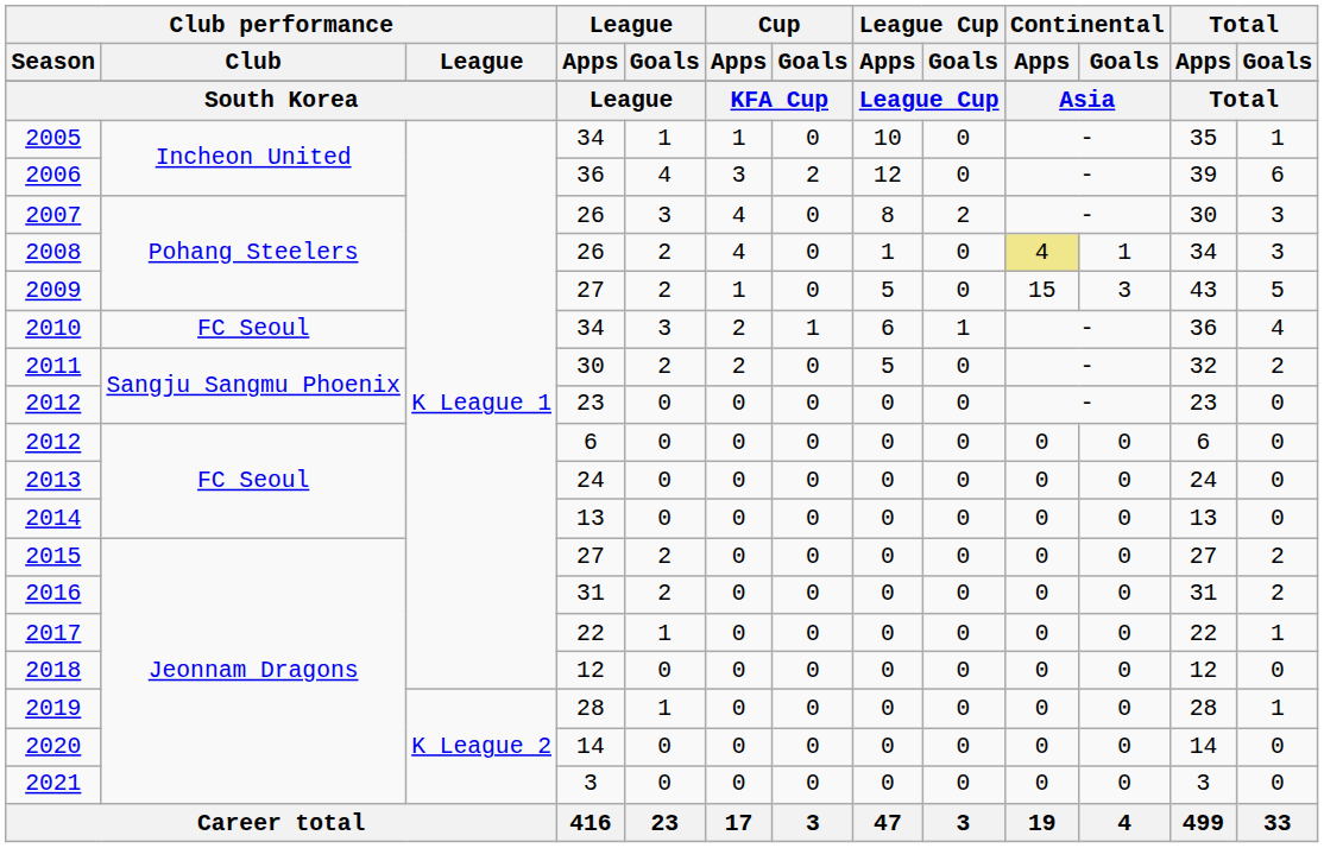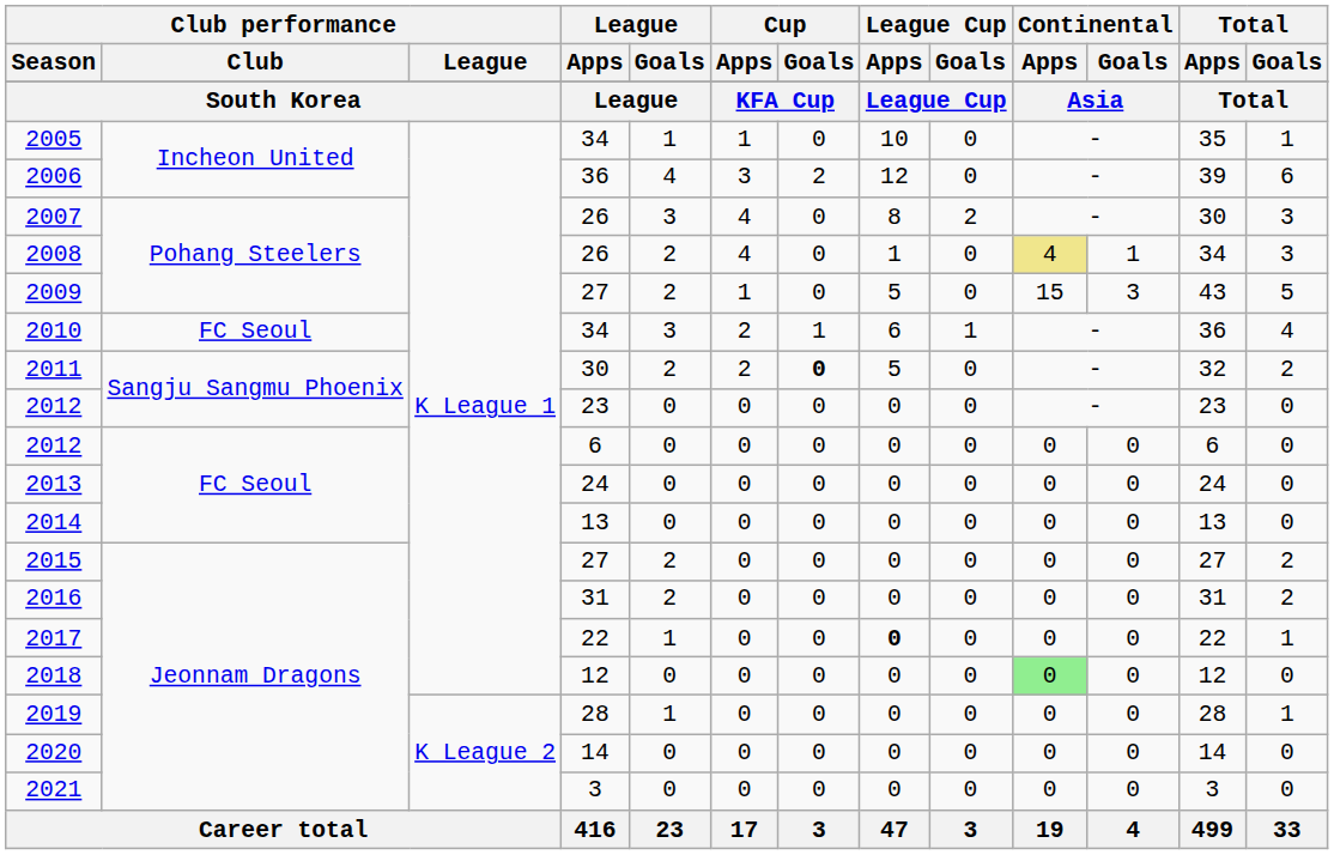2011 | Cup / Goals: normal -> bold
2017 | League Cup / Apps: normal -> bold
2018 | Continental / Apps: no background -> lightgreen background
